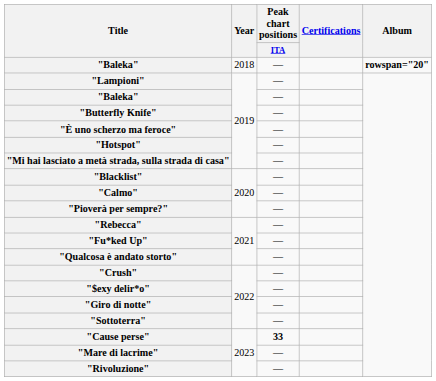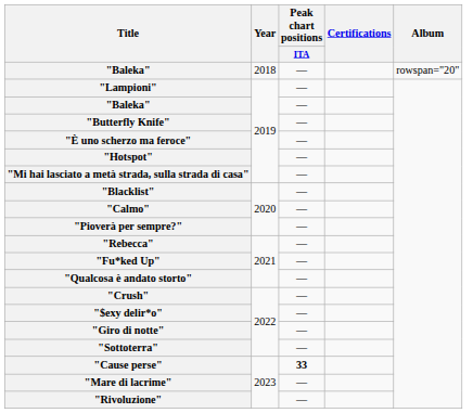"Baleka" / 2018 | Album: bold -> normal
